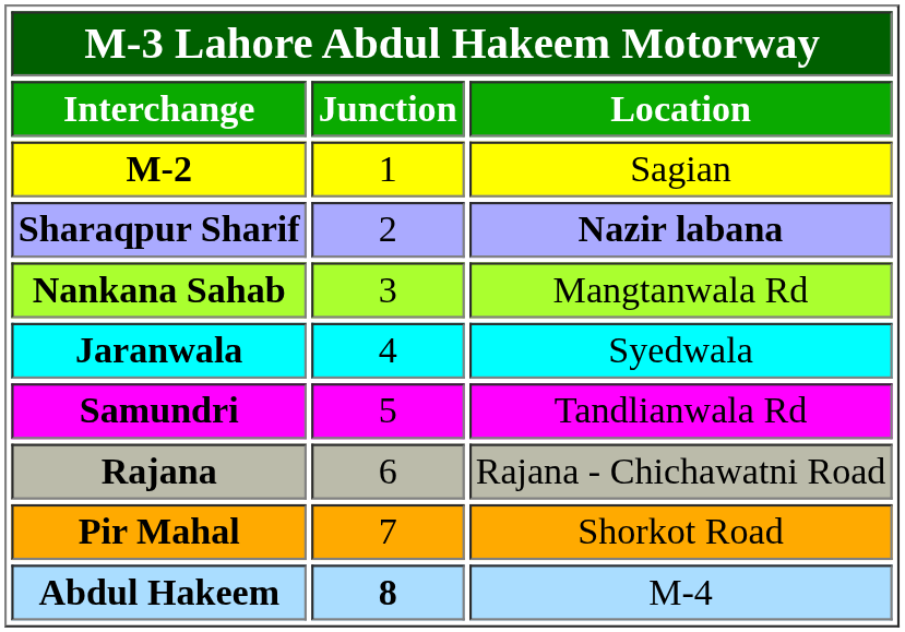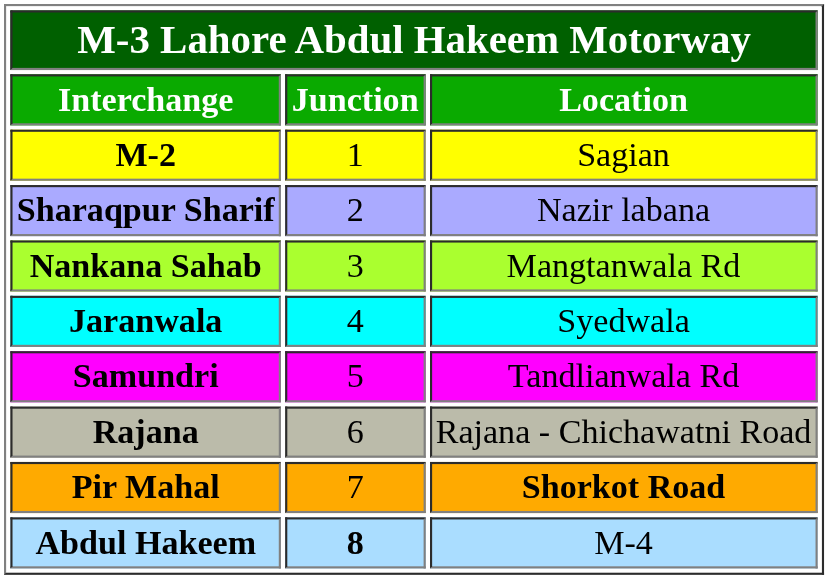Sharaqpur Sharif | column 3: bold -> normal
Pir Mahal | column 3: normal -> bold
